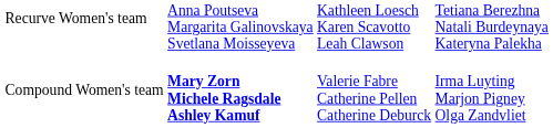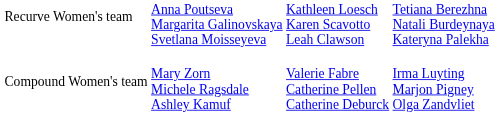Compound Women's team | column 2: bold -> normal
